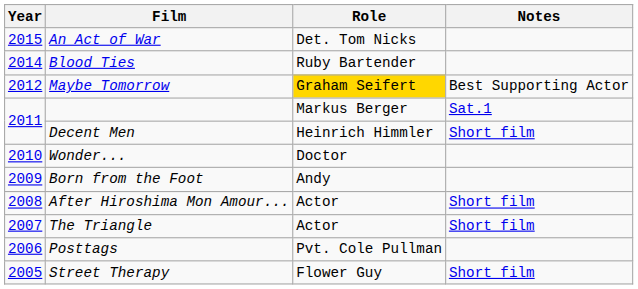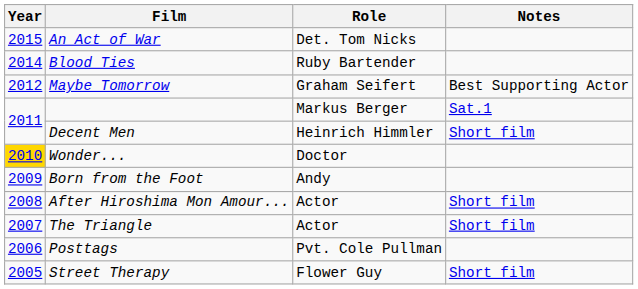Maybe Tomorrow | Role: gold background -> no background
Wonder... | Year: no background -> gold background
